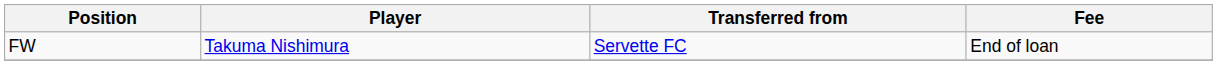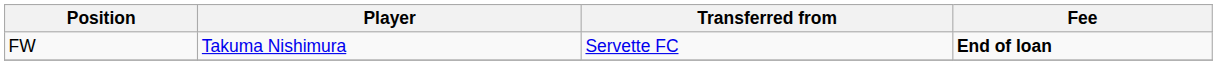FW | Fee: normal -> bold
